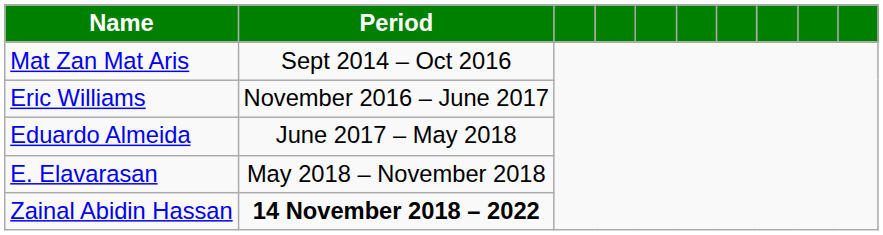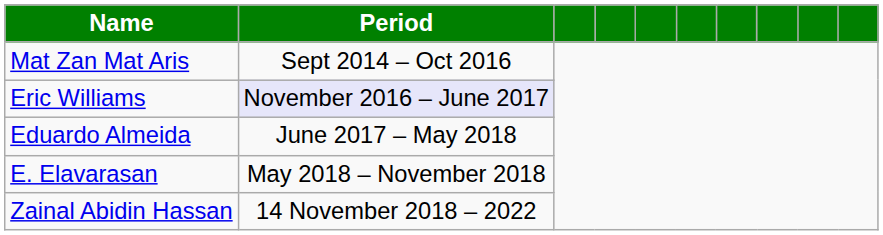Eric Williams | Period: no background -> lavender background
Zainal Abidin Hassan | Period: bold -> normal
